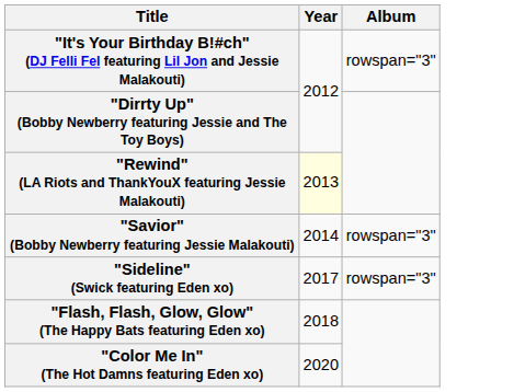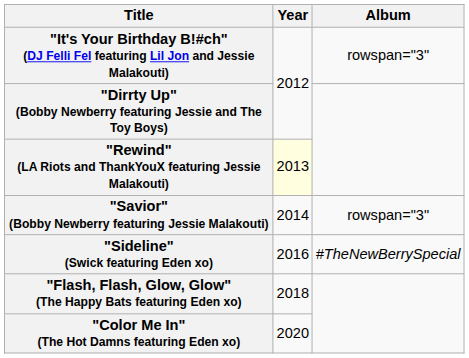"Sideline" (Swick featuring Eden xo) | Year: 2017 -> 2016
"Sideline" (Swick featuring Eden xo) | Album: rowspan="3" -> #TheNewBerrySpecial
